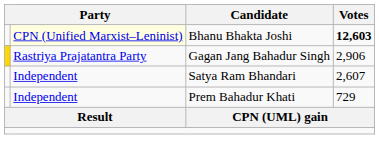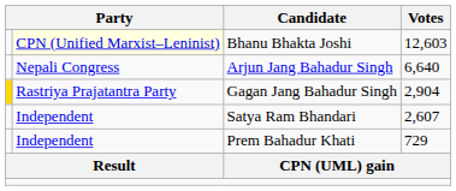Bhanu Bhakta Joshi | Votes: bold -> normal
+ row: Nepali Congress | Arjun Jang Bahadur Singh | 6,640
Gagan Jang Bahadur Singh | Votes: 2,906 -> 2,904
